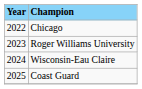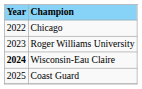Wisconsin-Eau Claire | Year: normal -> bold
